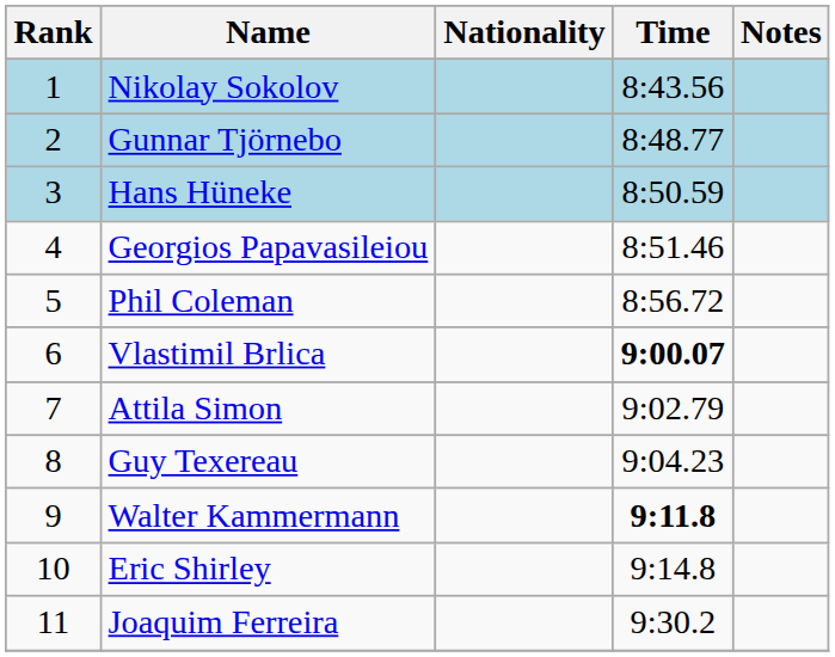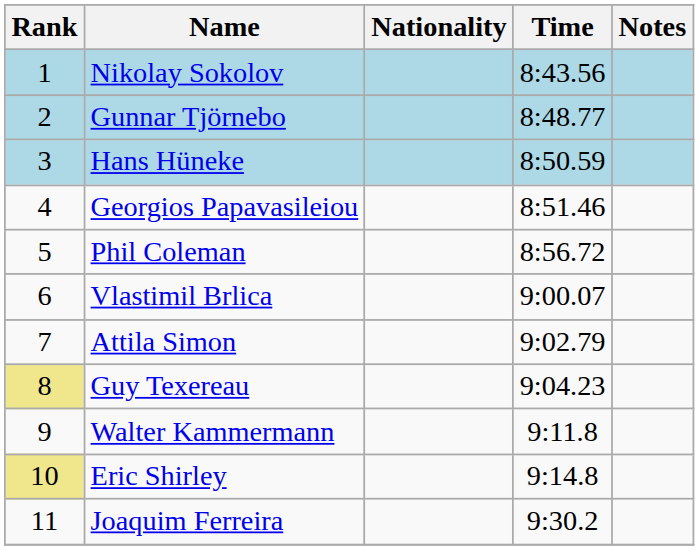Vlastimil Brlica | Time: bold -> normal
Guy Texereau | Rank: no background -> khaki background
Walter Kammermann | Time: bold -> normal
Eric Shirley | Rank: no background -> khaki background
